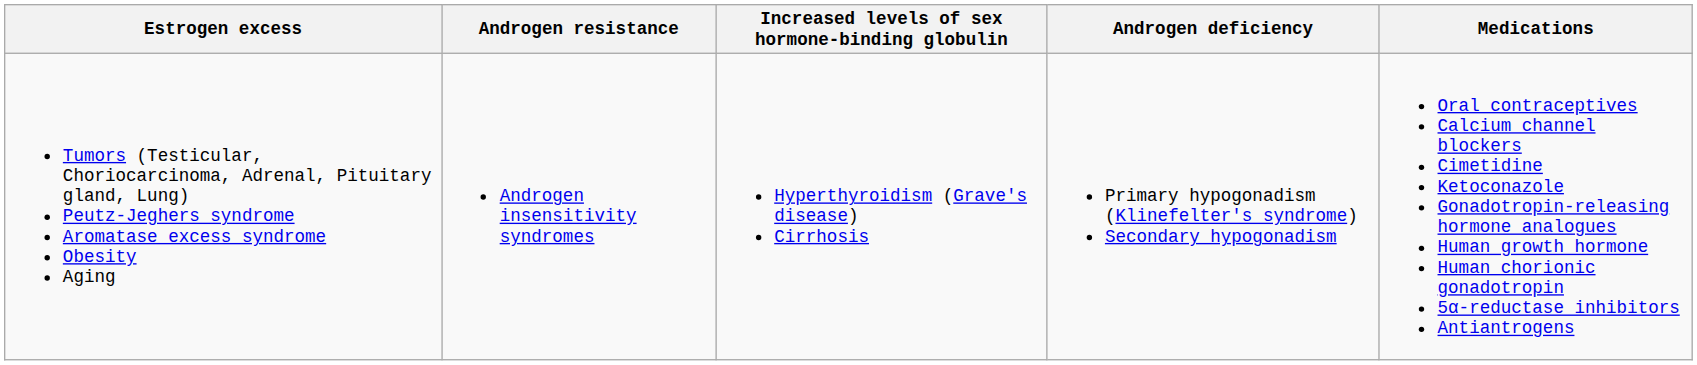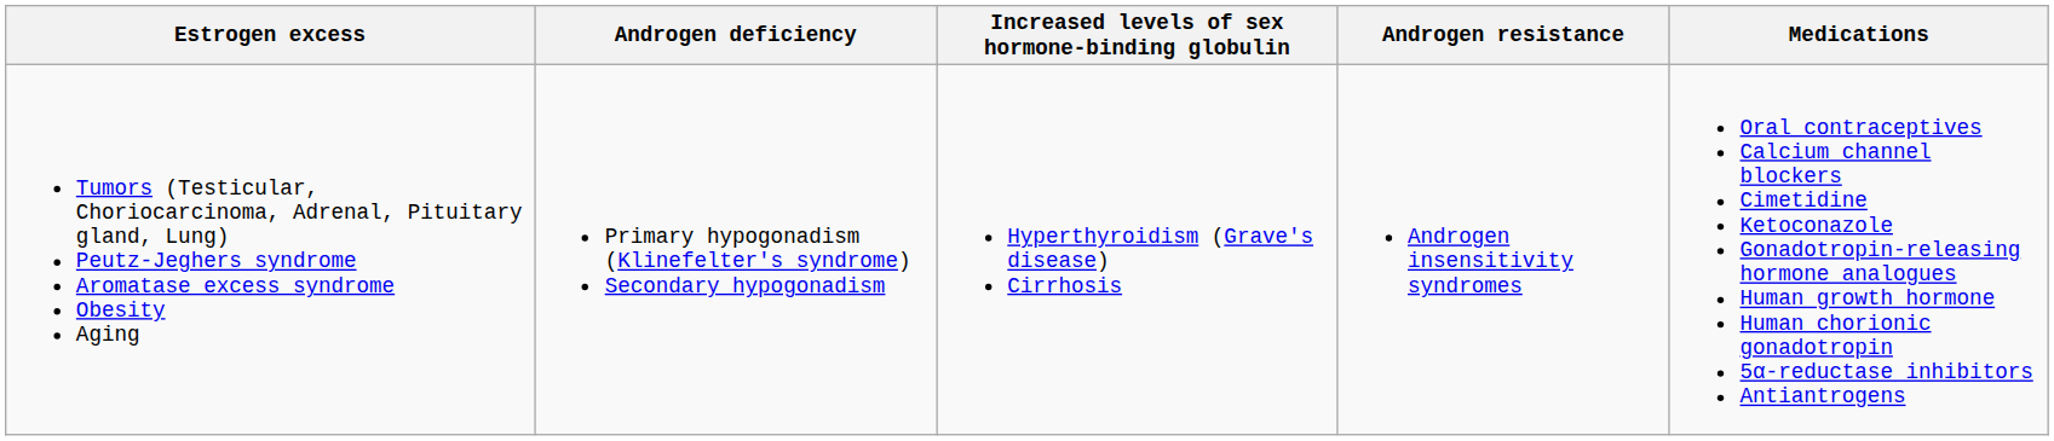columns swapped: Androgen deficiency <-> Androgen resistance
